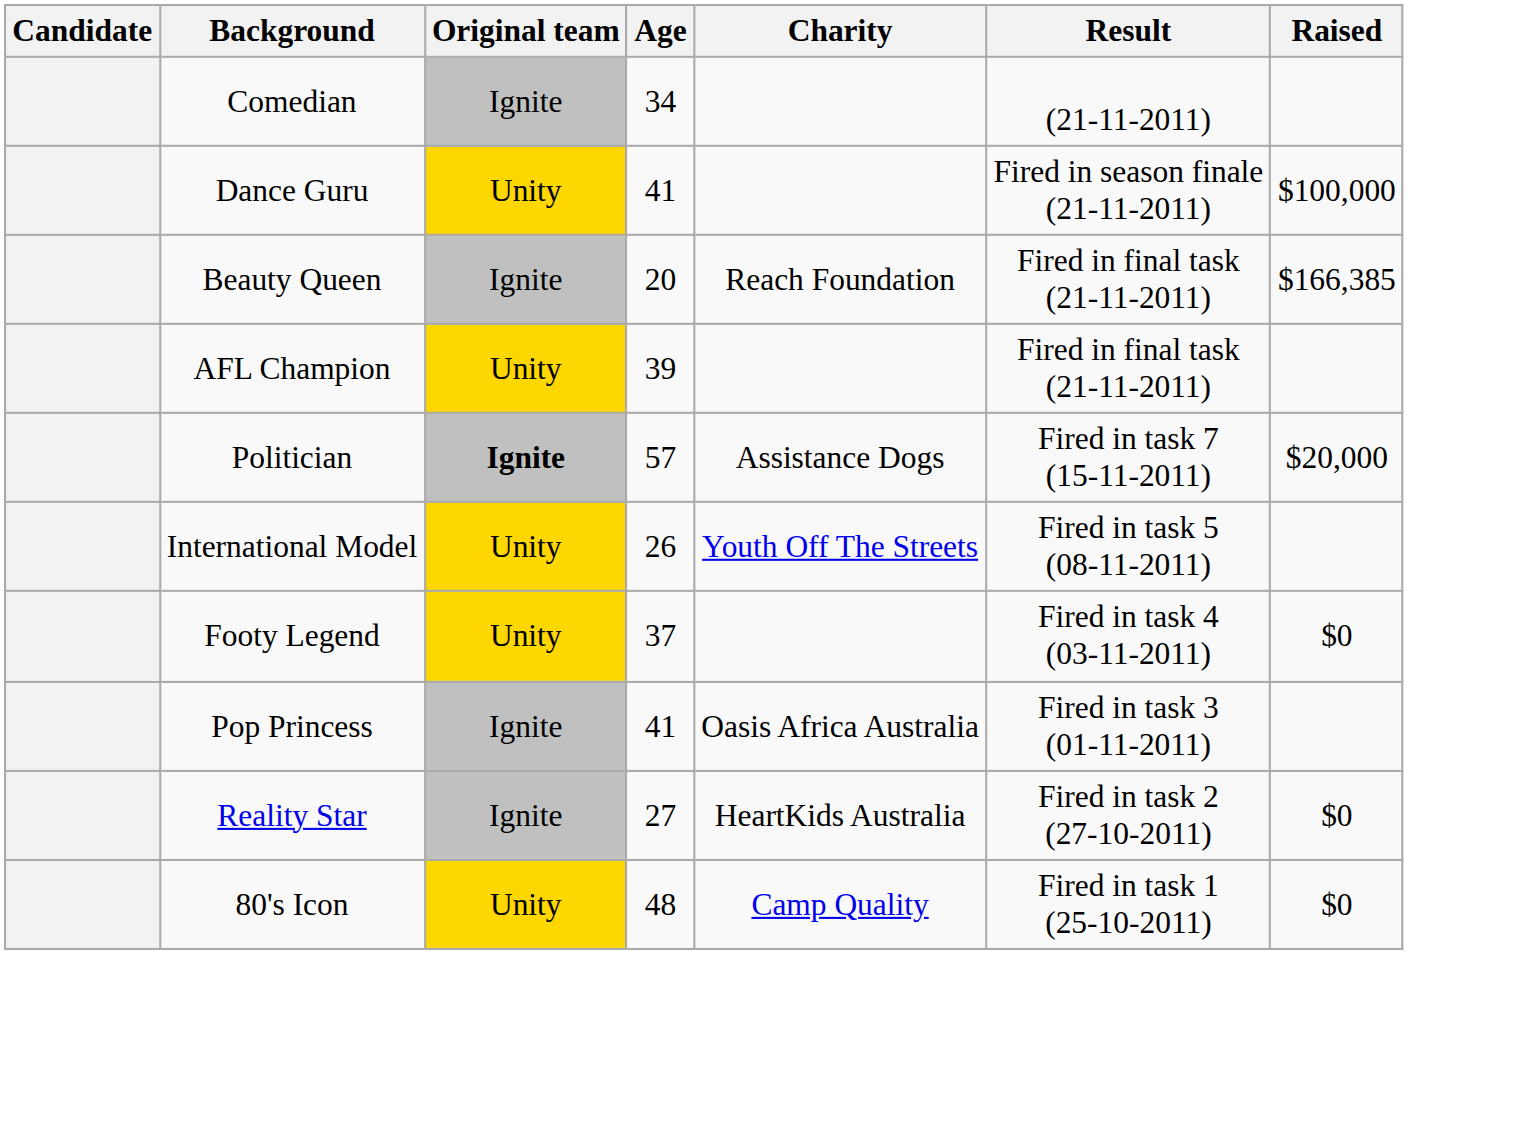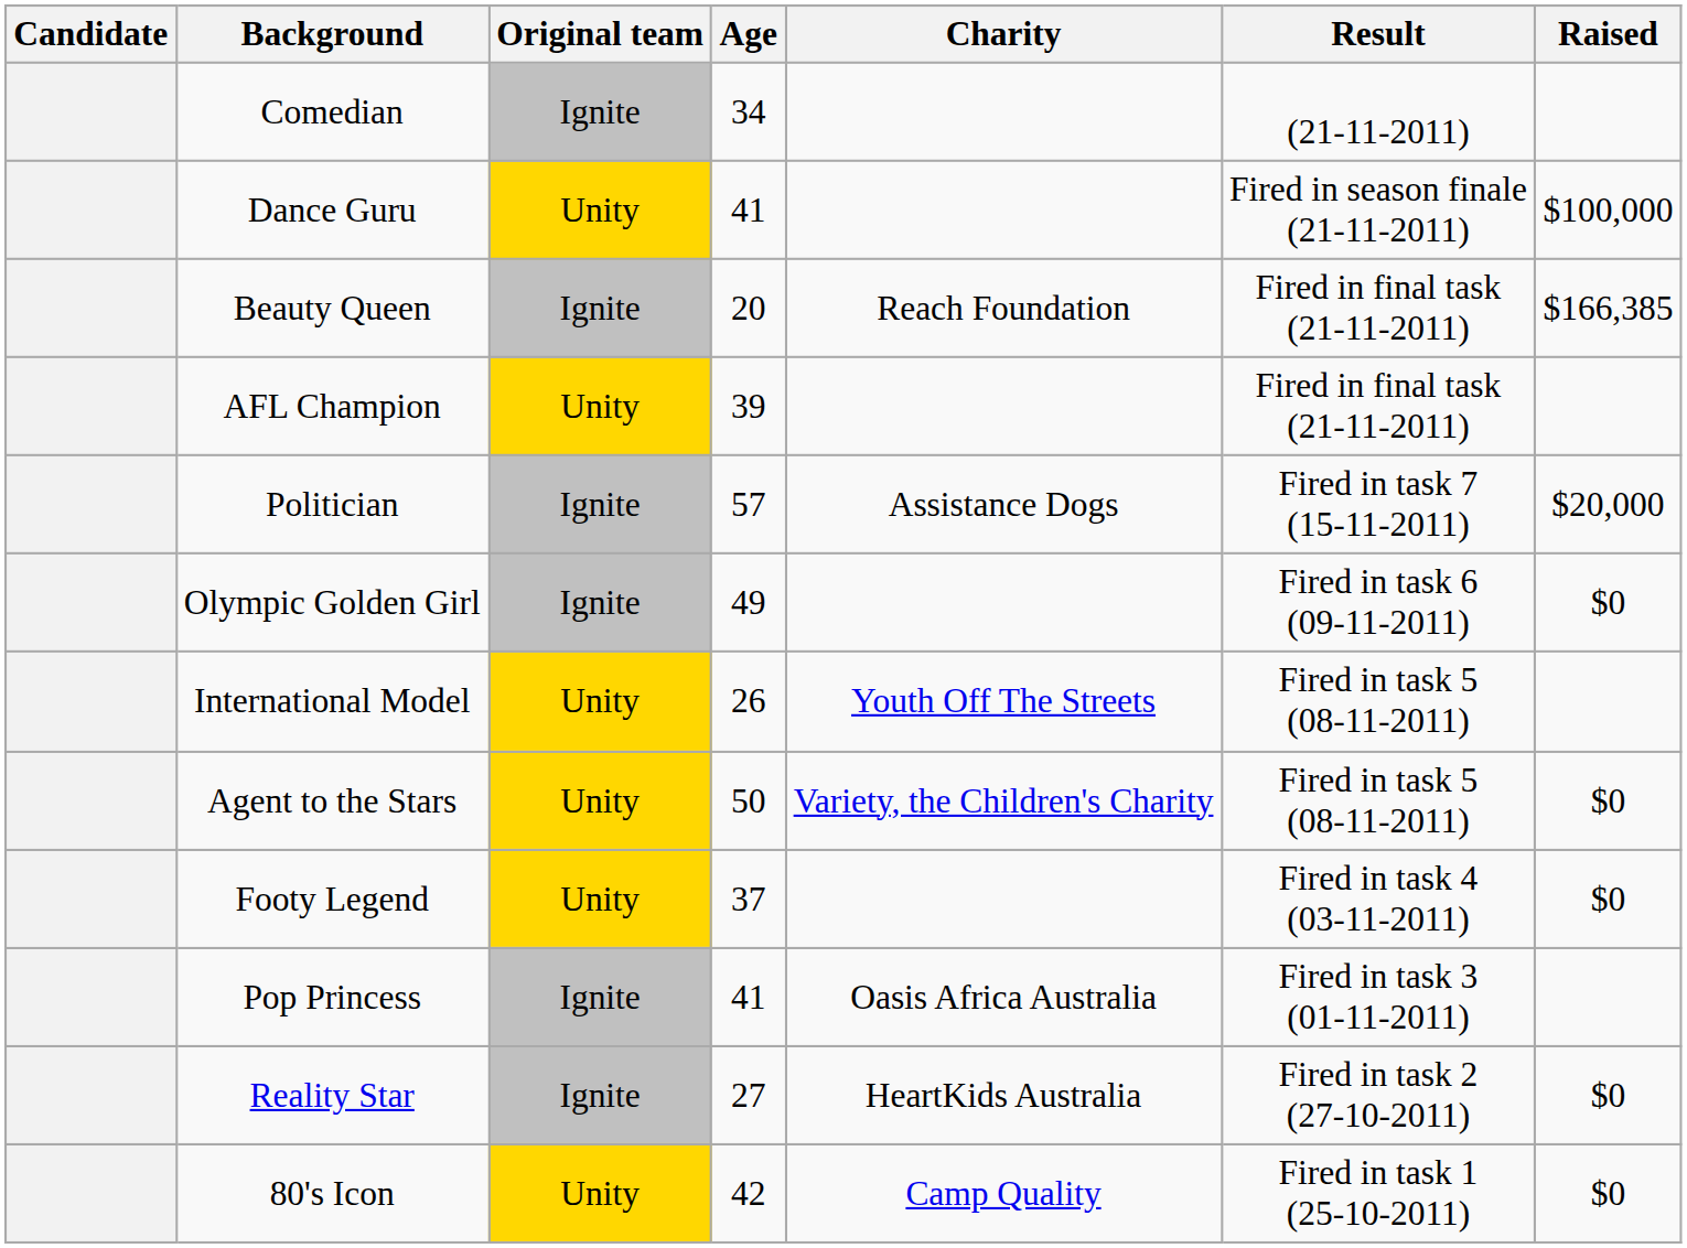Politician | Original team: bold -> normal
+ row: Olympic Golden Girl | Ignite | 49 | Fired in task 6 (09-11-2011) | $0
+ row: Agent to the Stars | Unity | 50 | Variety, the Children's Charity | Fired in task 5 (08-11-2011) | $0
80's Icon | Age: 48 -> 42
